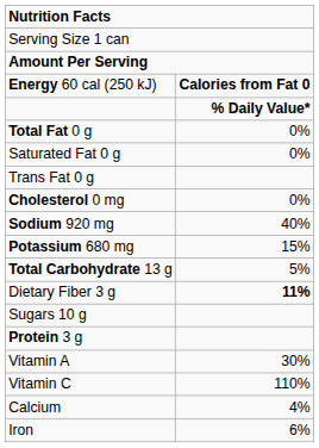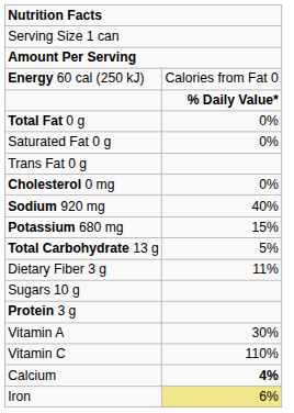Energy 60 cal (250 kJ) | column 2: bold -> normal
Dietary Fiber 3 g | column 2: bold -> normal
Calcium | column 2: normal -> bold
Iron | column 2: no background -> khaki background
